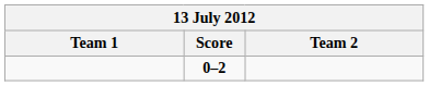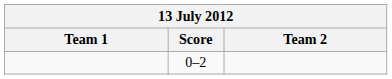row 3 | Score: bold -> normal
